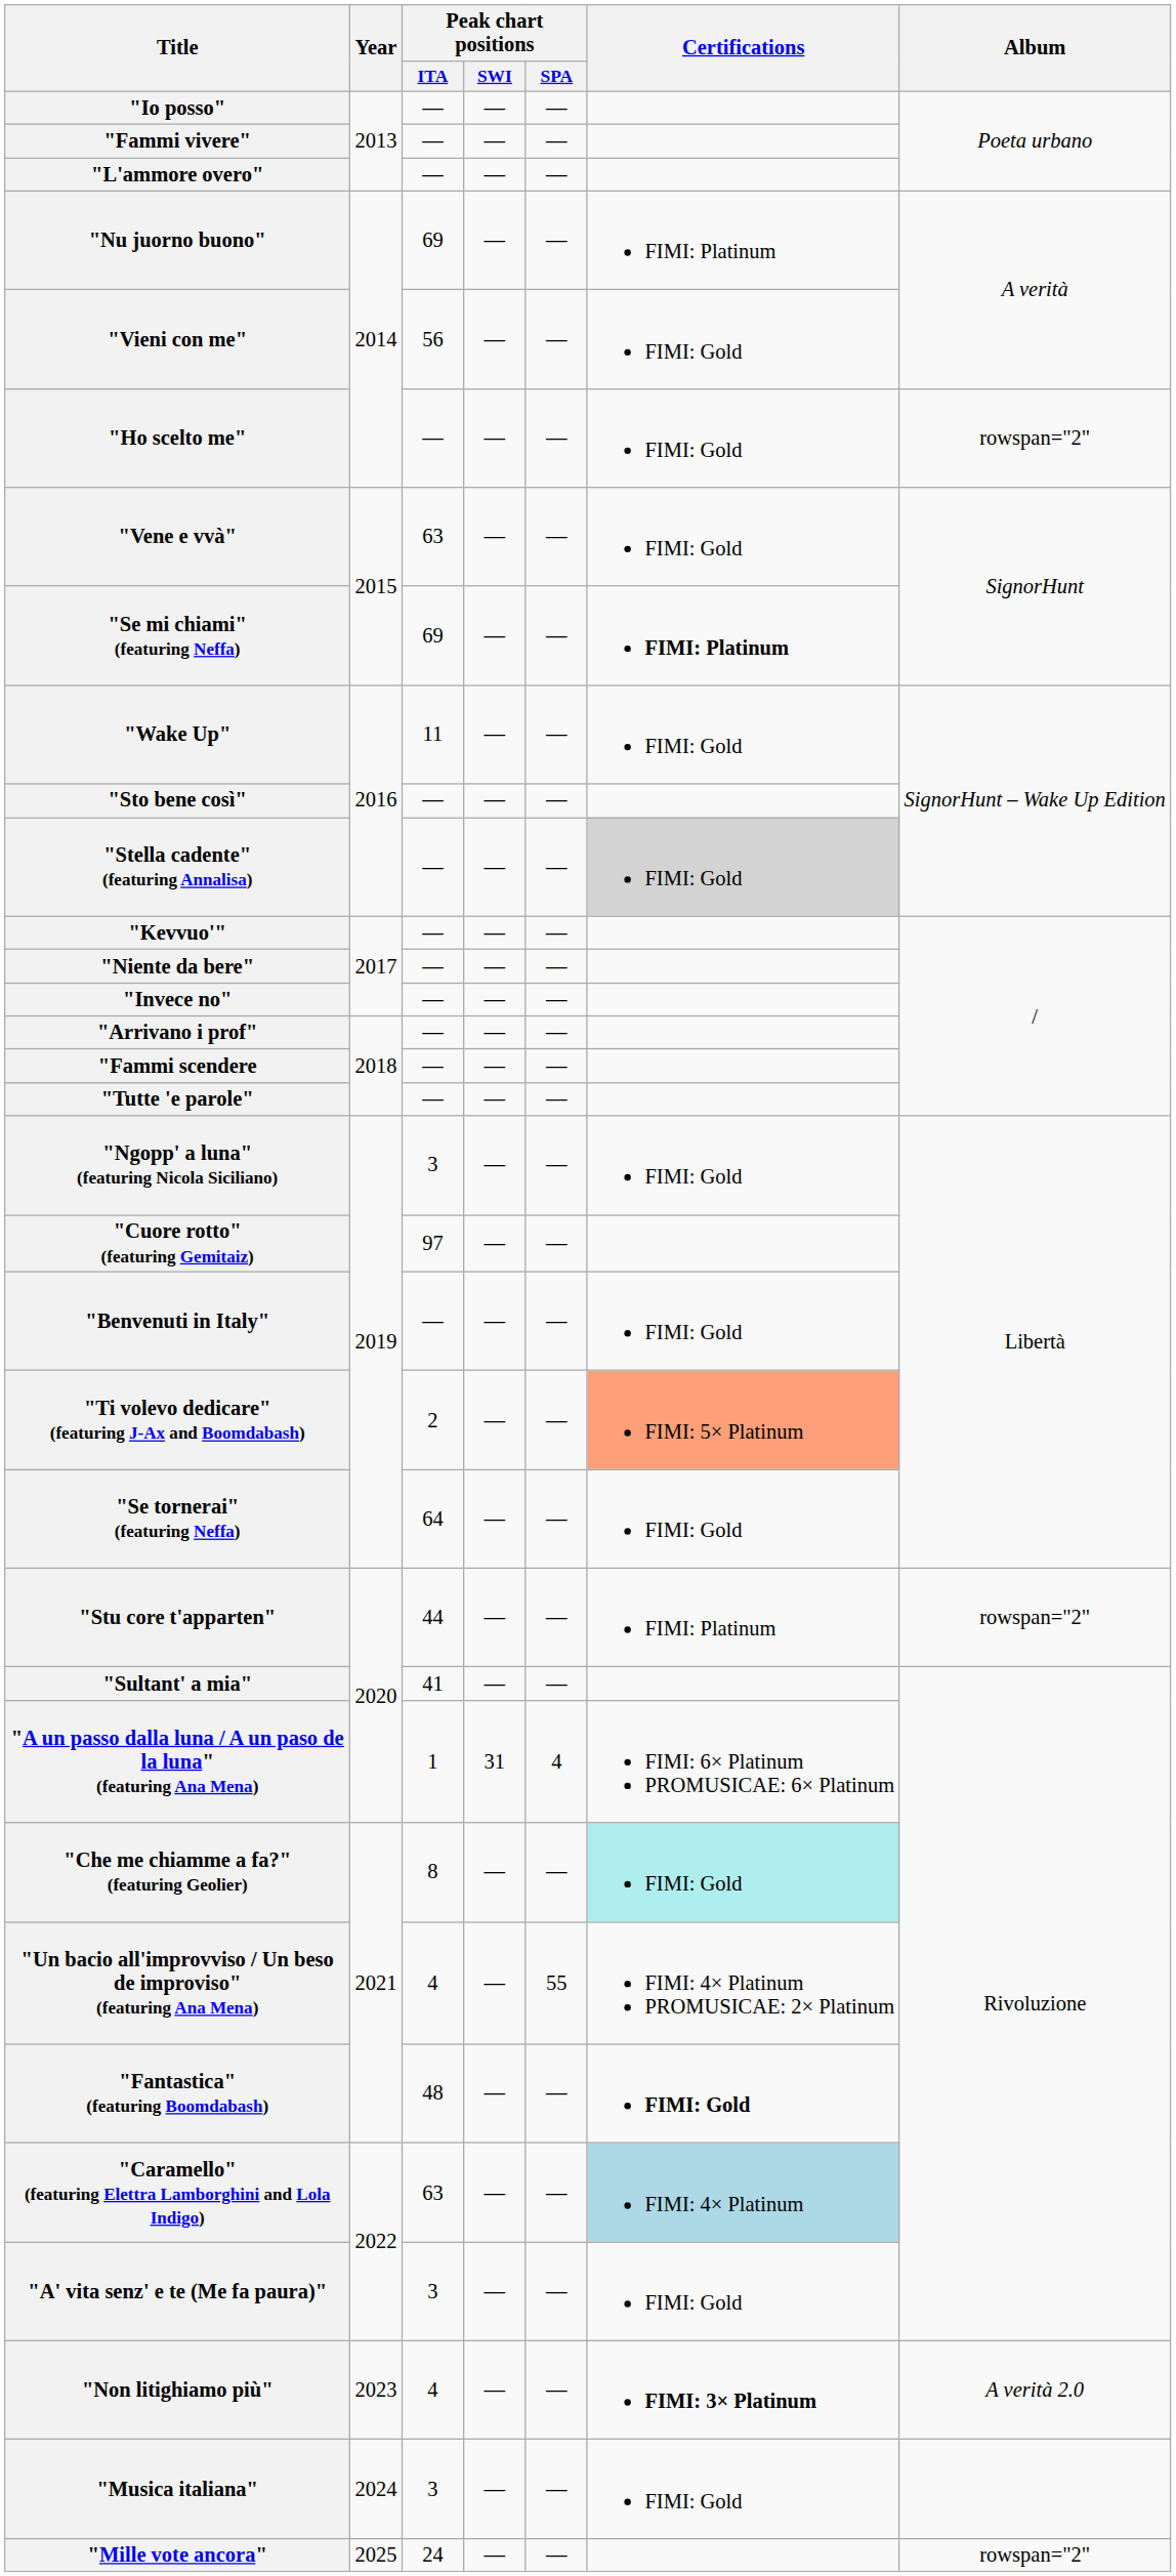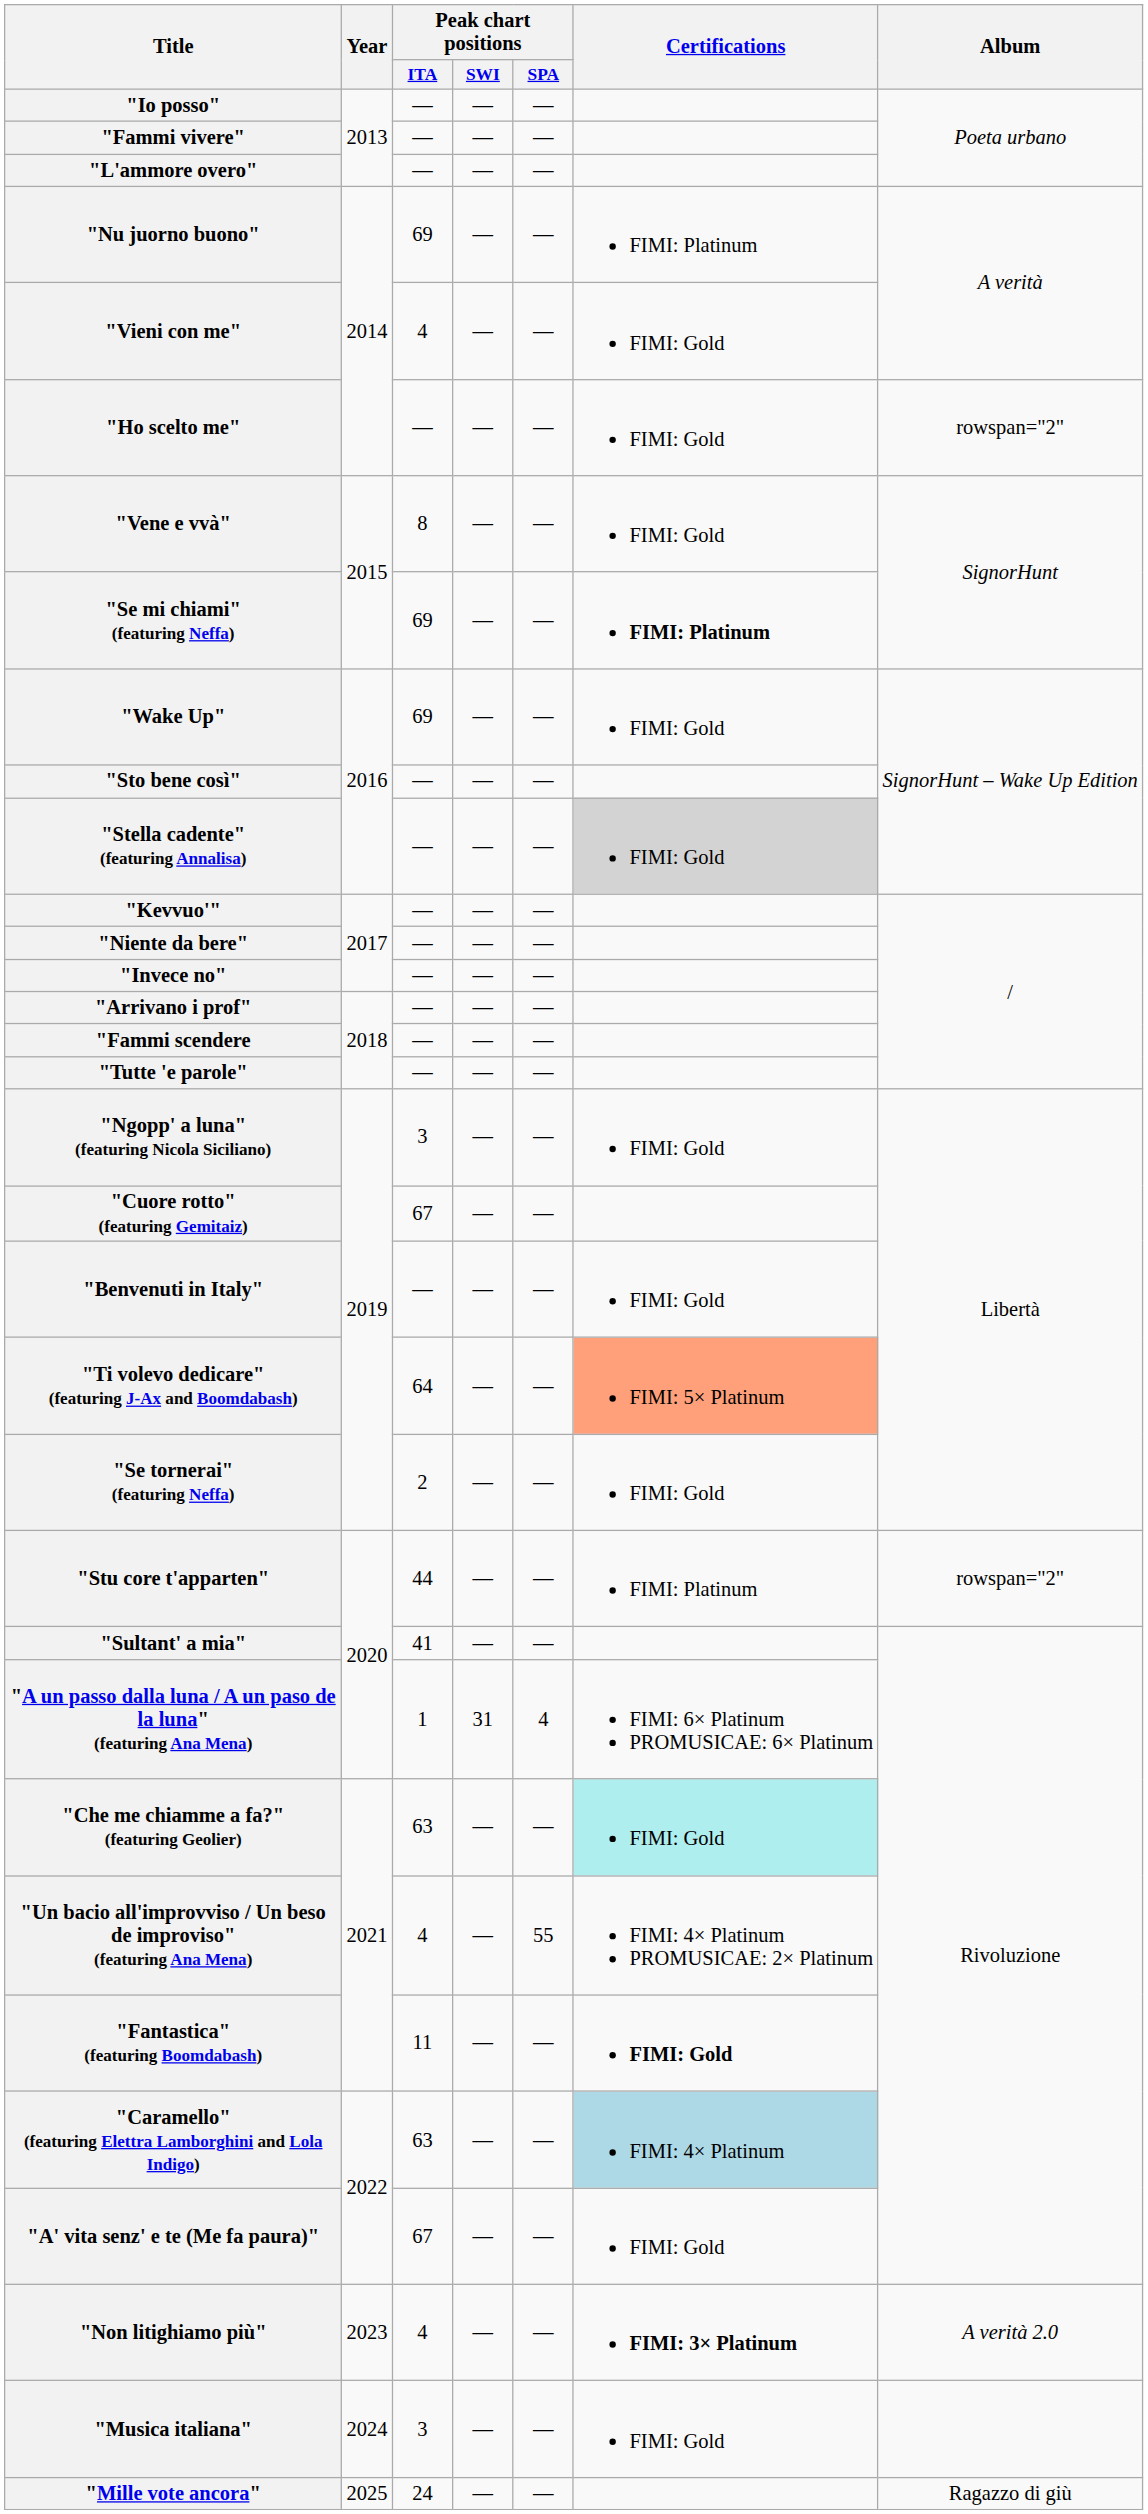"Vieni con me" | Peak chart positions / ITA: 56 -> 4
"Vene e vvà" | Peak chart positions / ITA: 63 -> 8
"Wake Up" | Peak chart positions / ITA: 11 -> 69
"Cuore rotto" (featuring Gemitaiz) | Peak chart positions / ITA: 97 -> 67
"Ti volevo dedicare" (featuring J-Ax and Boomdabash) | Peak chart positions / ITA: 2 -> 64
"Se tornerai" (featuring Neffa) | Peak chart positions / ITA: 64 -> 2
"Che me chiamme a fa?" (featuring Geolier) | Peak chart positions / ITA: 8 -> 63
"Fantastica" (featuring Boomdabash) | Peak chart positions / ITA: 48 -> 11
"A' vita senz' e te (Me fa paura)" | Peak chart positions / ITA: 3 -> 67
"Mille vote ancora" | Album: rowspan="2" -> Ragazzo di giù
